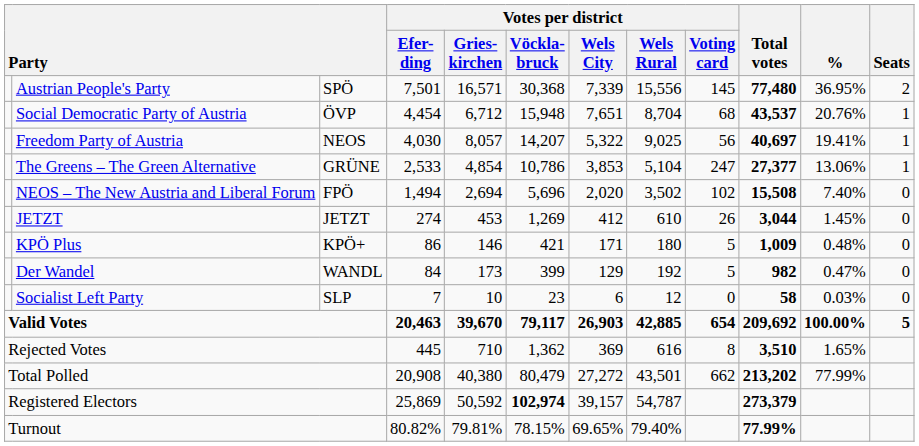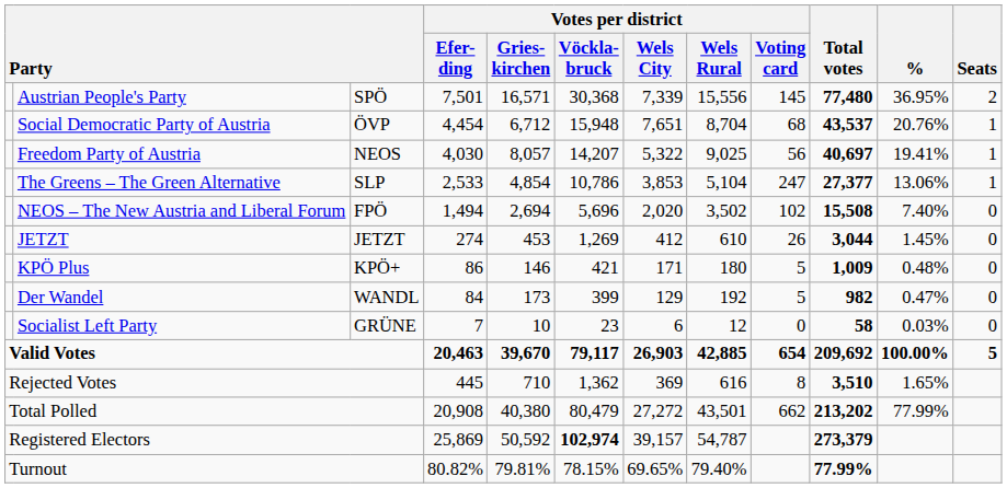The Greens – The Green Alternative | column 3: GRÜNE -> SLP
Socialist Left Party | column 3: SLP -> GRÜNE
